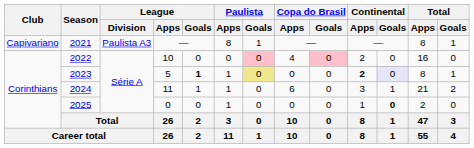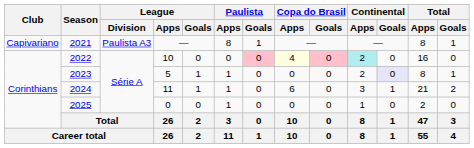2022 | Copa do Brasil / Apps: no background -> lightyellow background
2022 | Continental / Apps: no background -> paleturquoise background
2023 | League / Goals: bold -> normal
2023 | Paulista / Goals: khaki background -> no background
2023 | Continental / Apps: bold -> normal
2025 | Continental / Goals: bold -> normal
